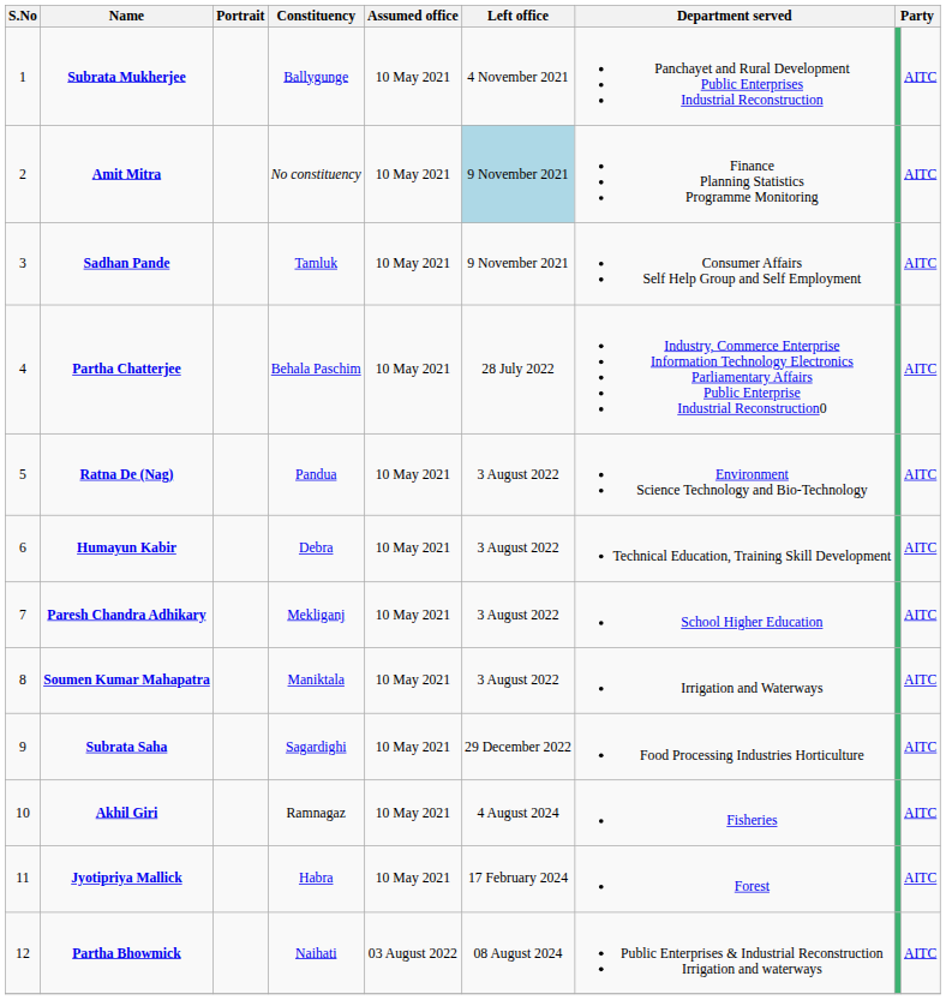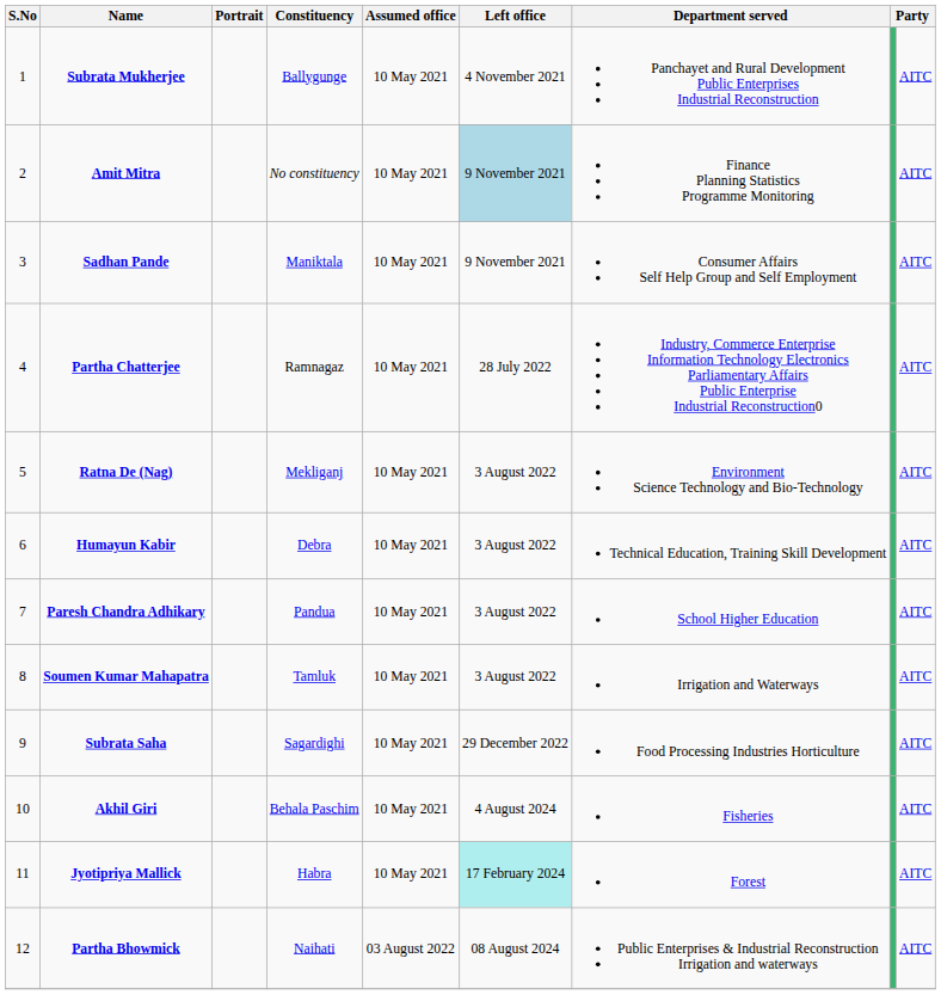Sadhan Pande | Constituency: Tamluk -> Maniktala
Partha Chatterjee | Constituency: Behala Paschim -> Ramnagaz
Ratna De (Nag) | Constituency: Pandua -> Mekliganj
Paresh Chandra Adhikary | Constituency: Mekliganj -> Pandua
Soumen Kumar Mahapatra | Constituency: Maniktala -> Tamluk
Akhil Giri | Constituency: Ramnagaz -> Behala Paschim
Jyotipriya Mallick | Left office: no background -> paleturquoise background
